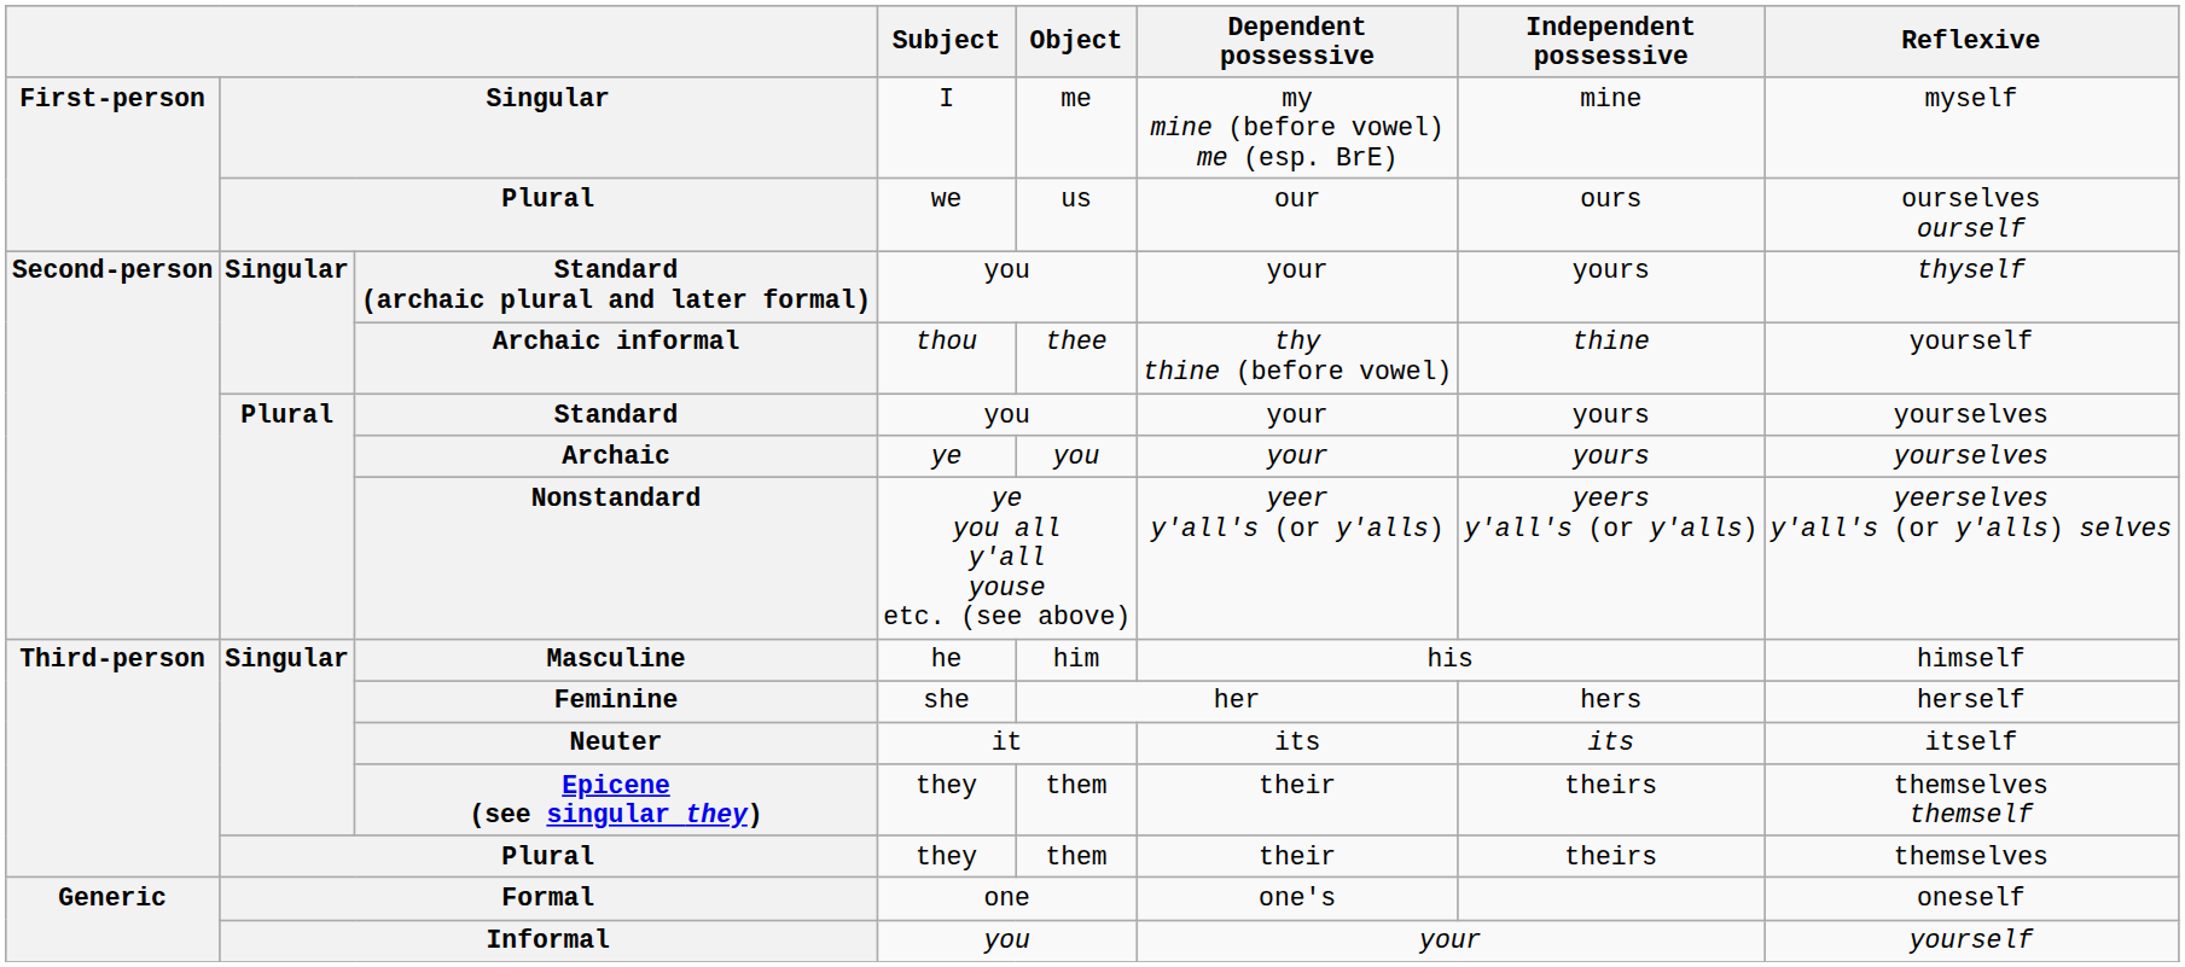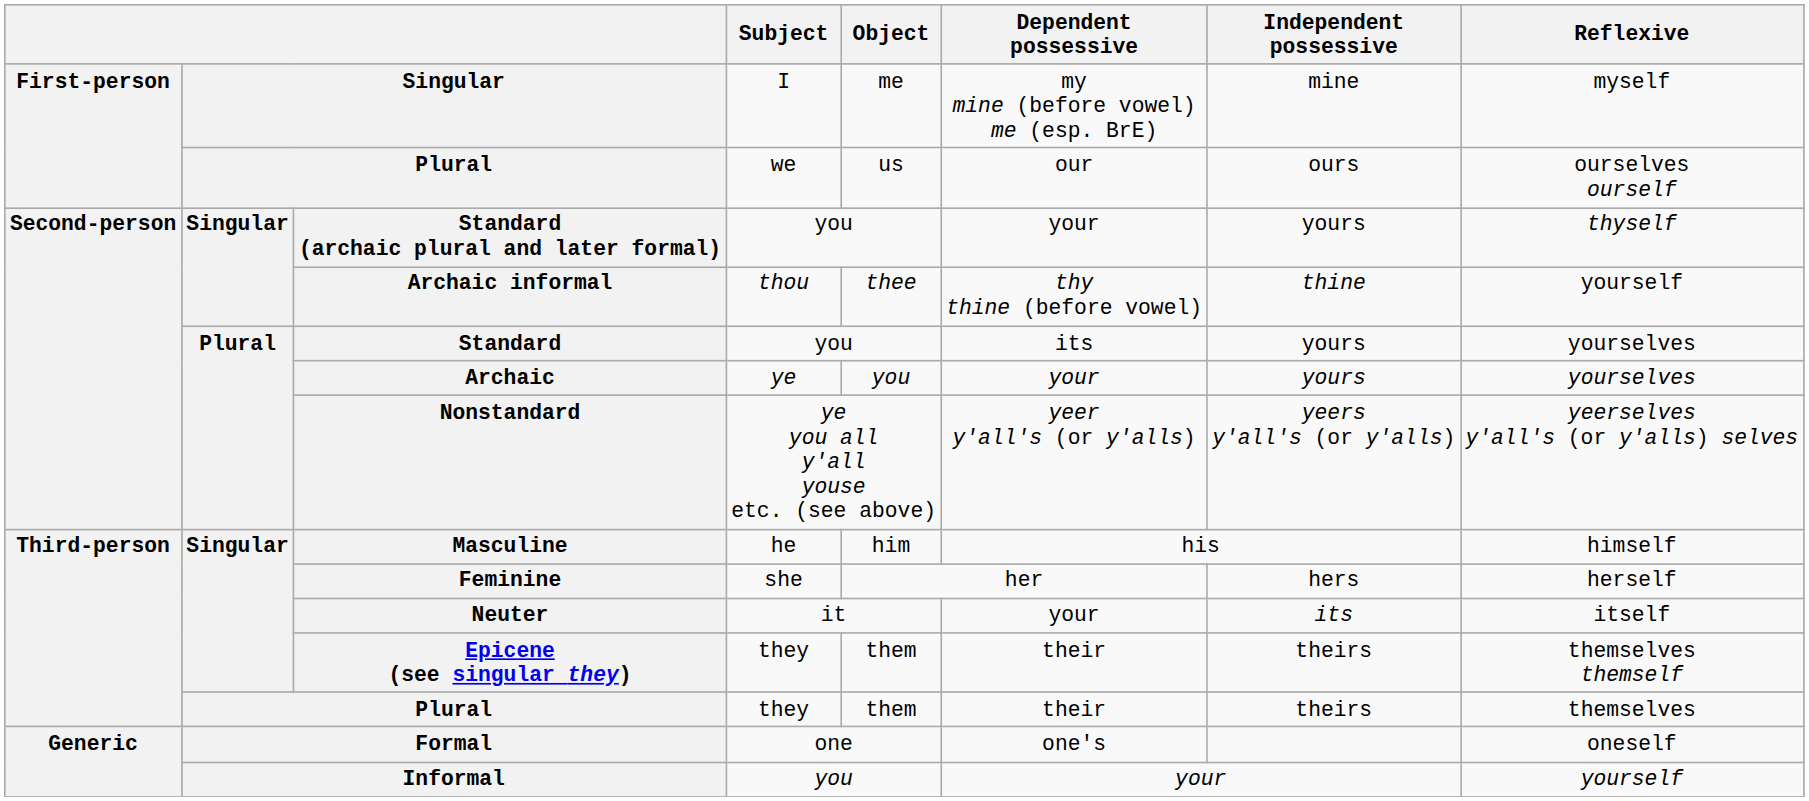Standard | Dependent possessive: your -> its
Neuter | Dependent possessive: its -> your
